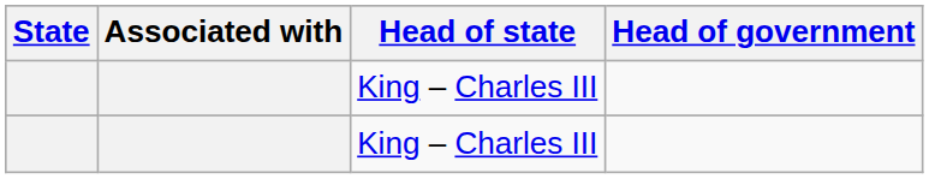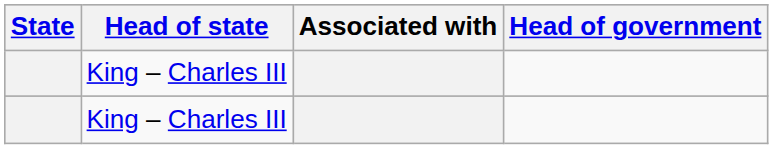columns swapped: Associated with <-> Head of state
